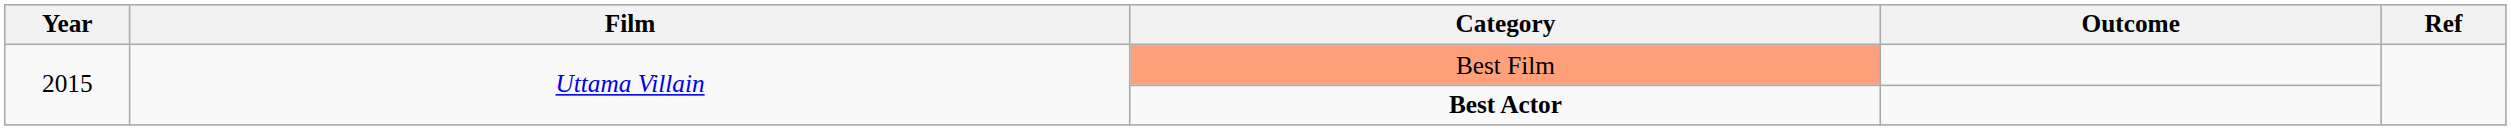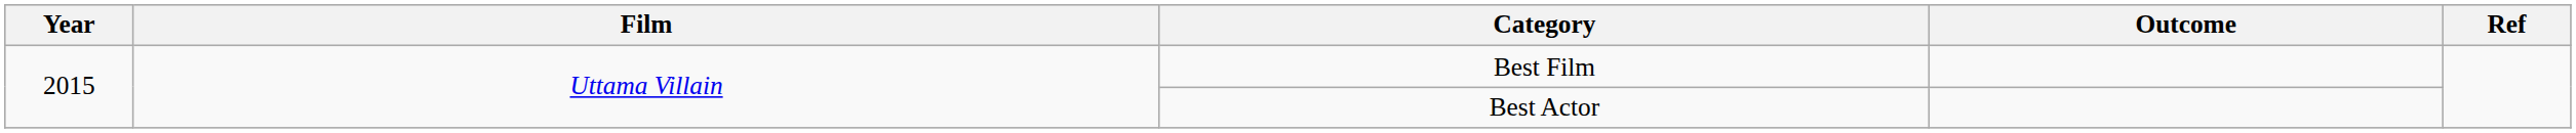Best Film | Category: lightsalmon background -> no background
Best Actor | Category: bold -> normal
